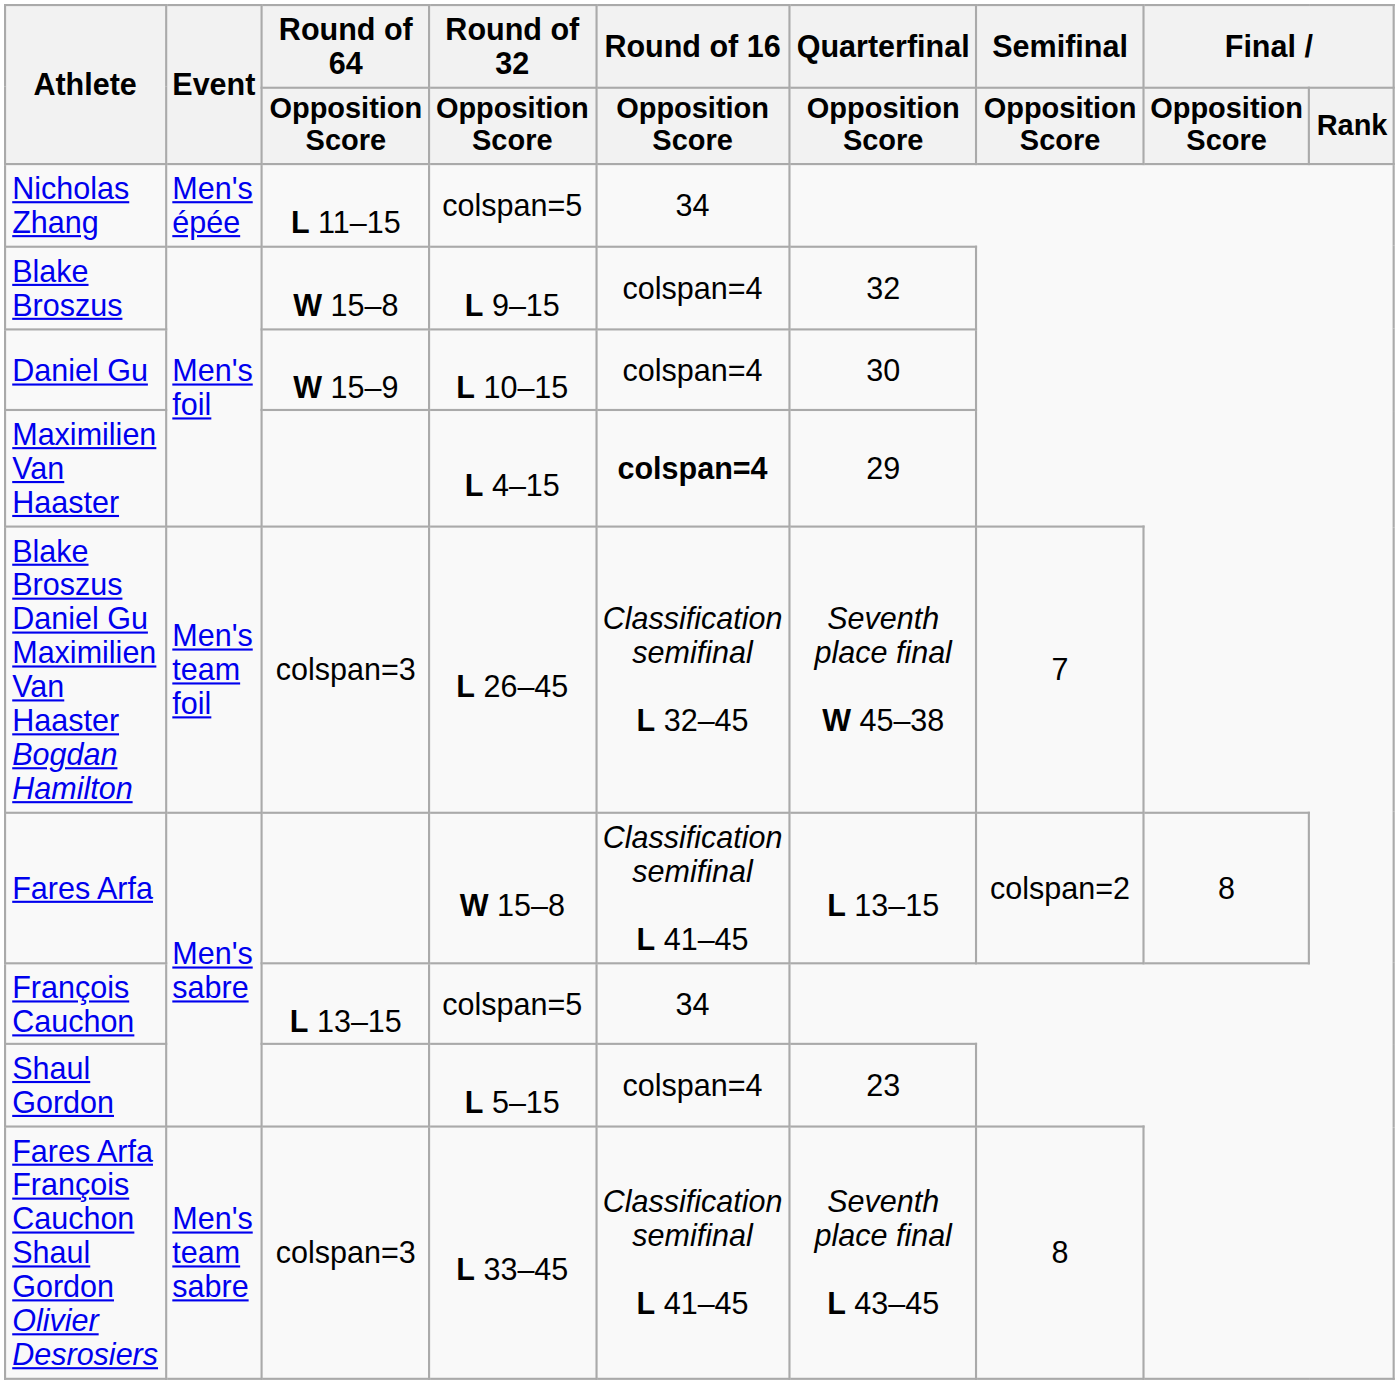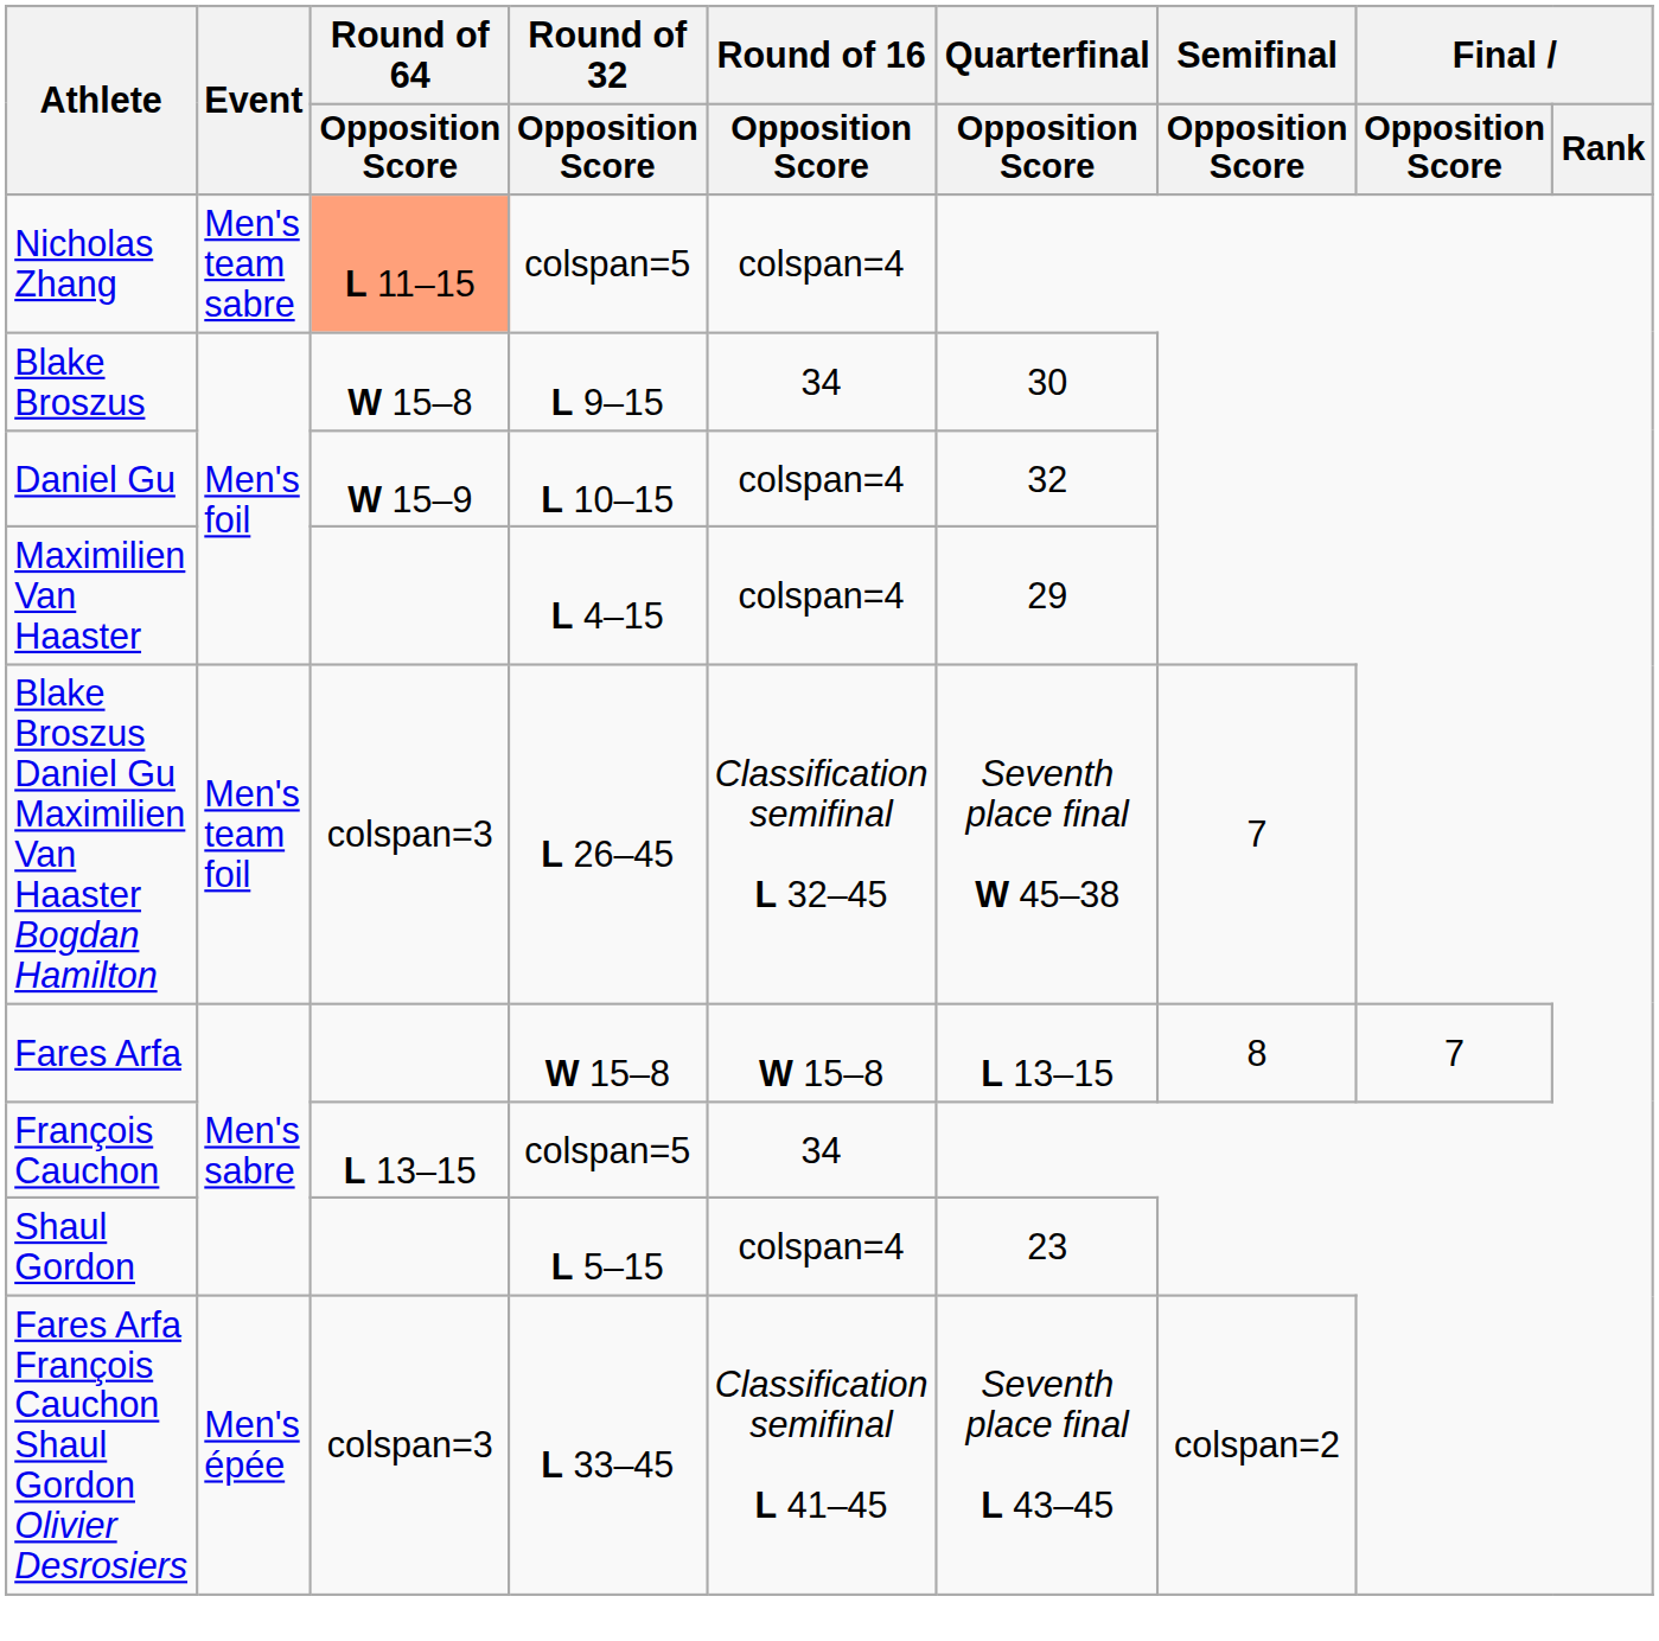Nicholas Zhang | Event: Men's épée -> Men's team sabre
Nicholas Zhang | Round of 64 / Opposition Score: no background -> lightsalmon background
Nicholas Zhang | Round of 16 / Opposition Score: 34 -> colspan=4
Blake Broszus | Round of 16 / Opposition Score: colspan=4 -> 34
Blake Broszus | Quarterfinal / Opposition Score: 32 -> 30
Daniel Gu | Quarterfinal / Opposition Score: 30 -> 32
Maximilien Van Haaster | Round of 16 / Opposition Score: bold -> normal
Fares Arfa | Round of 16 / Opposition Score: Classification semifinal L 41–45 -> W 15–8
Fares Arfa | Semifinal / Opposition Score: colspan=2 -> 8
Fares Arfa | Final / Opposition Score: 8 -> 7
Fares Arfa François Cauchon Shaul Gordon Olivier Desrosiers | Event: Men's team sabre -> Men's épée
Fares Arfa François Cauchon Shaul Gordon Olivier Desrosiers | Semifinal / Opposition Score: 8 -> colspan=2
